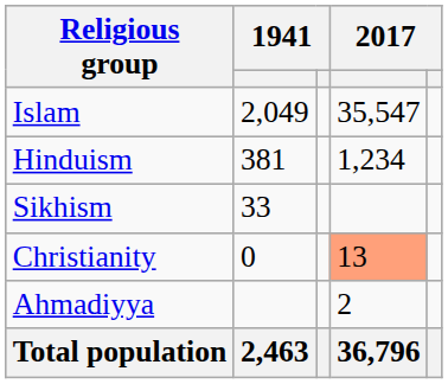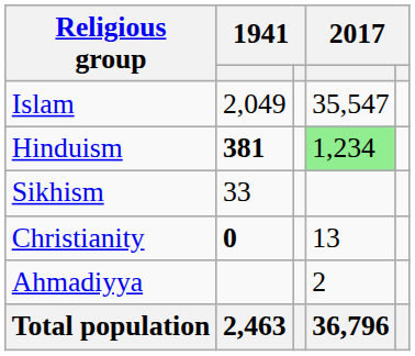Hinduism | column 2: normal -> bold
Hinduism | column 4: no background -> lightgreen background
Christianity | column 2: normal -> bold
Christianity | column 4: lightsalmon background -> no background
